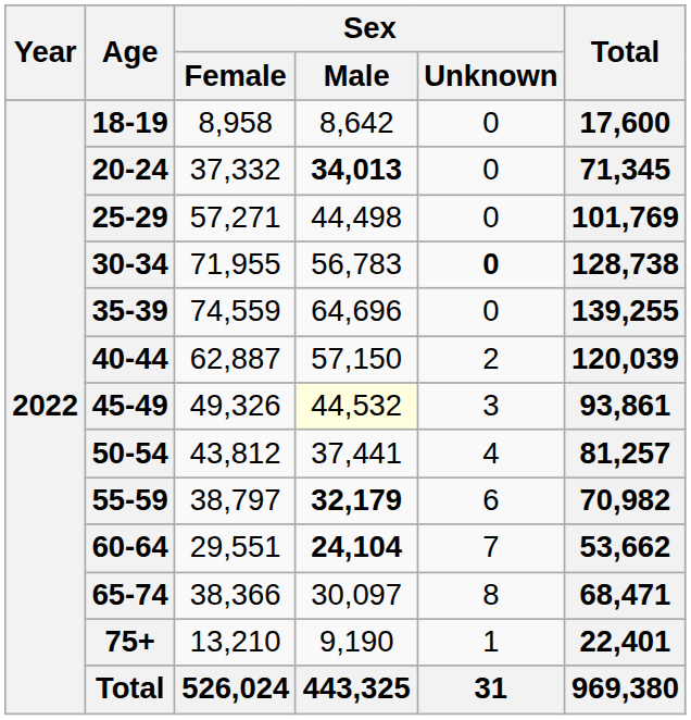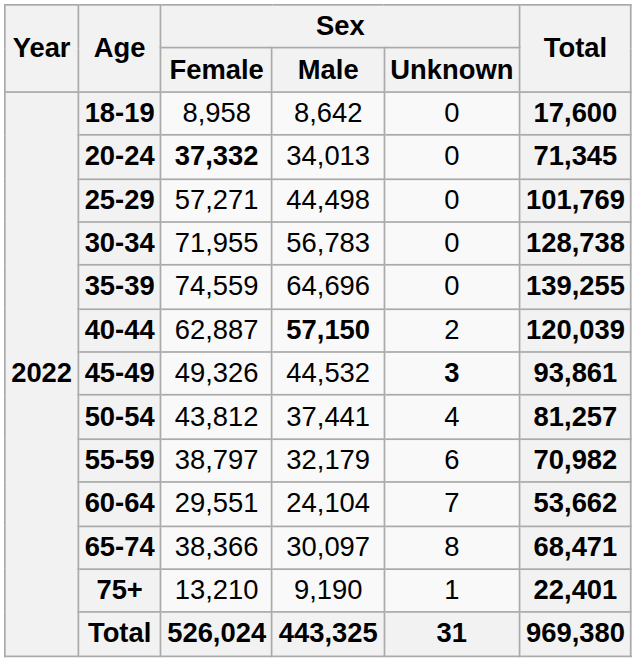20-24 | Sex / Female: normal -> bold
20-24 | Sex / Male: bold -> normal
30-34 | Sex / Unknown: bold -> normal
40-44 | Sex / Male: normal -> bold
45-49 | Sex / Male: lightyellow background -> no background
45-49 | Sex / Unknown: normal -> bold
55-59 | Sex / Male: bold -> normal
60-64 | Sex / Male: bold -> normal
